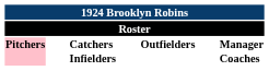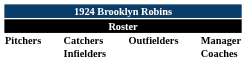Pitchers | column 1: pink background -> no background
